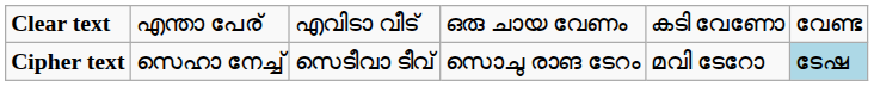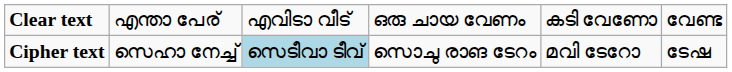Cipher text | column 3: no background -> lightblue background
Cipher text | column 6: lightblue background -> no background
